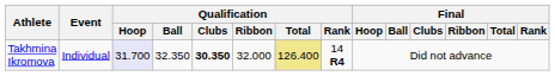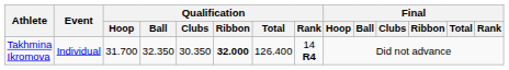Takhmina Ikromova | Qualification / Hoop: lavender background -> no background
Takhmina Ikromova | Qualification / Clubs: bold -> normal
Takhmina Ikromova | Qualification / Ribbon: normal -> bold
Takhmina Ikromova | Qualification / Total: khaki background -> no background
